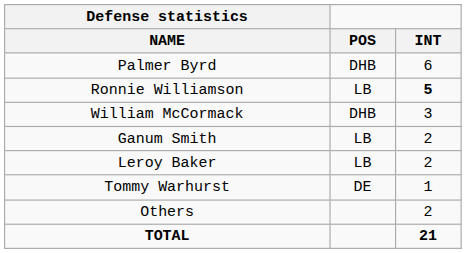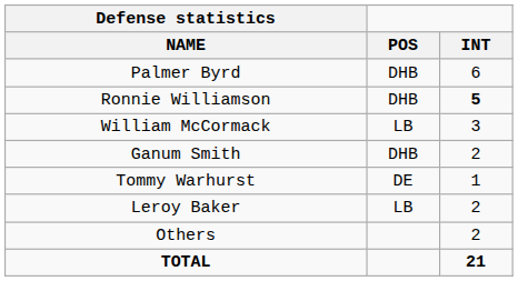Ronnie Williamson | POS: LB -> DHB
William McCormack | POS: DHB -> LB
Ganum Smith | POS: LB -> DHB
rows swapped: Leroy Baker <-> Tommy Warhurst
